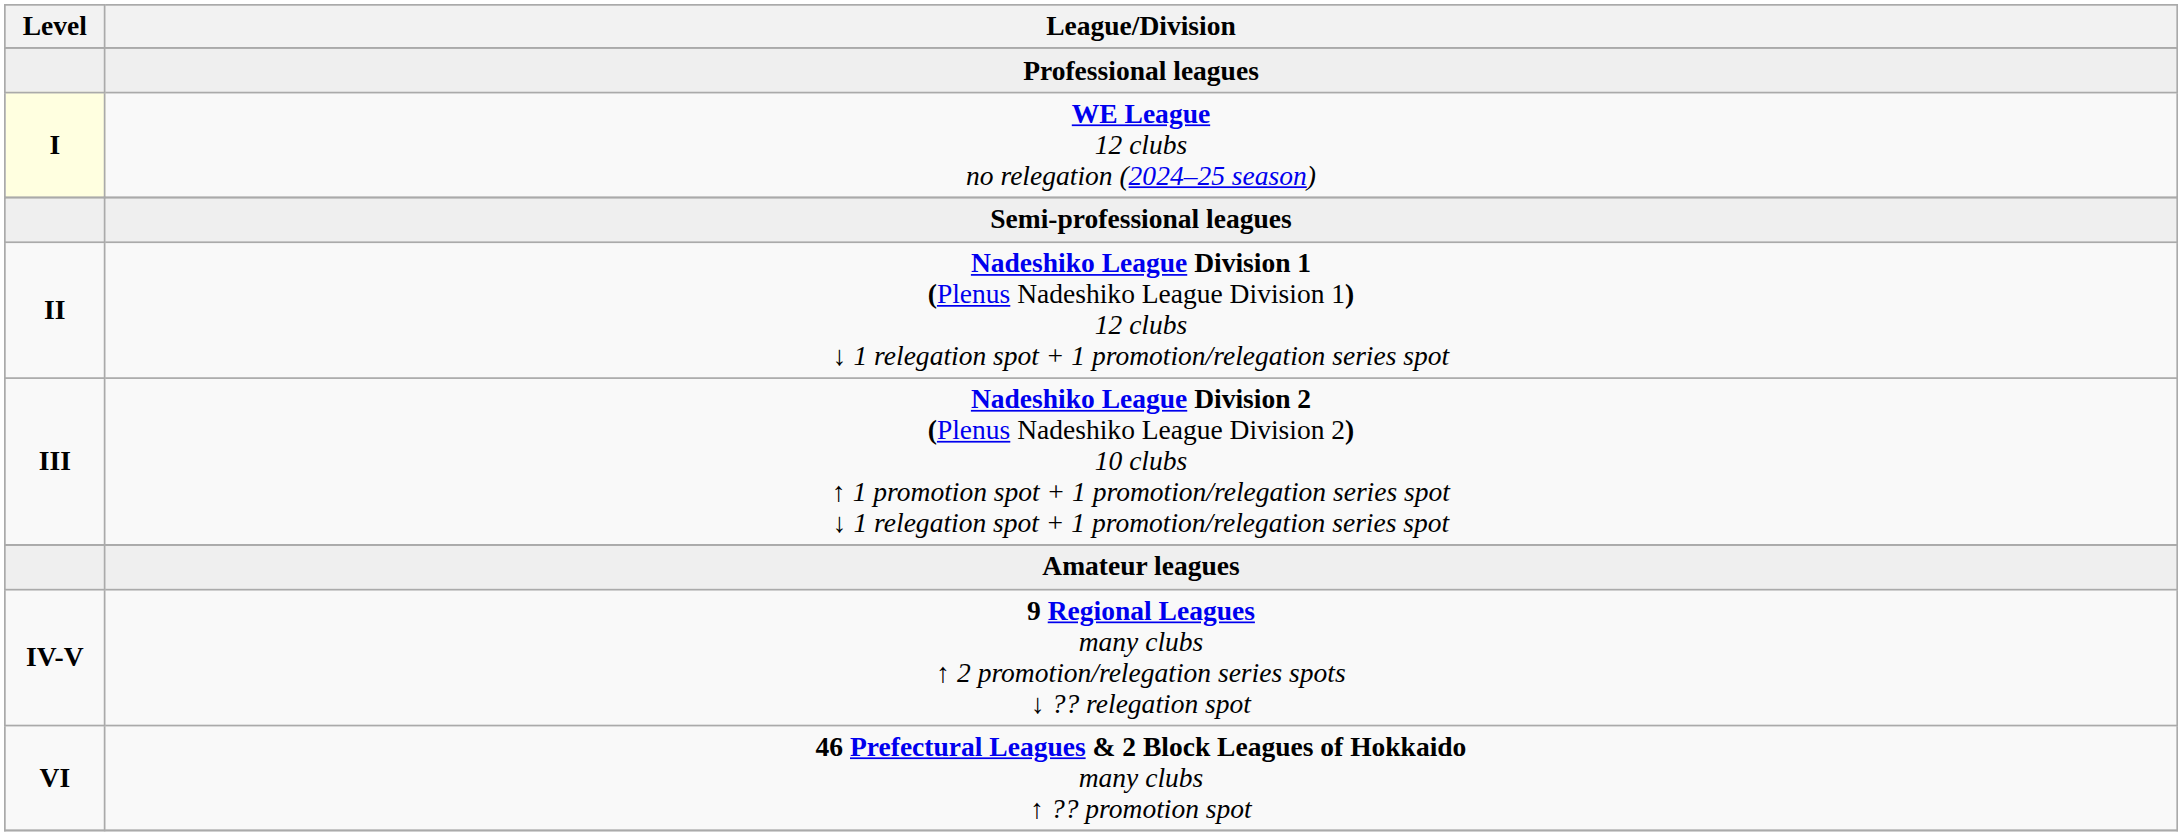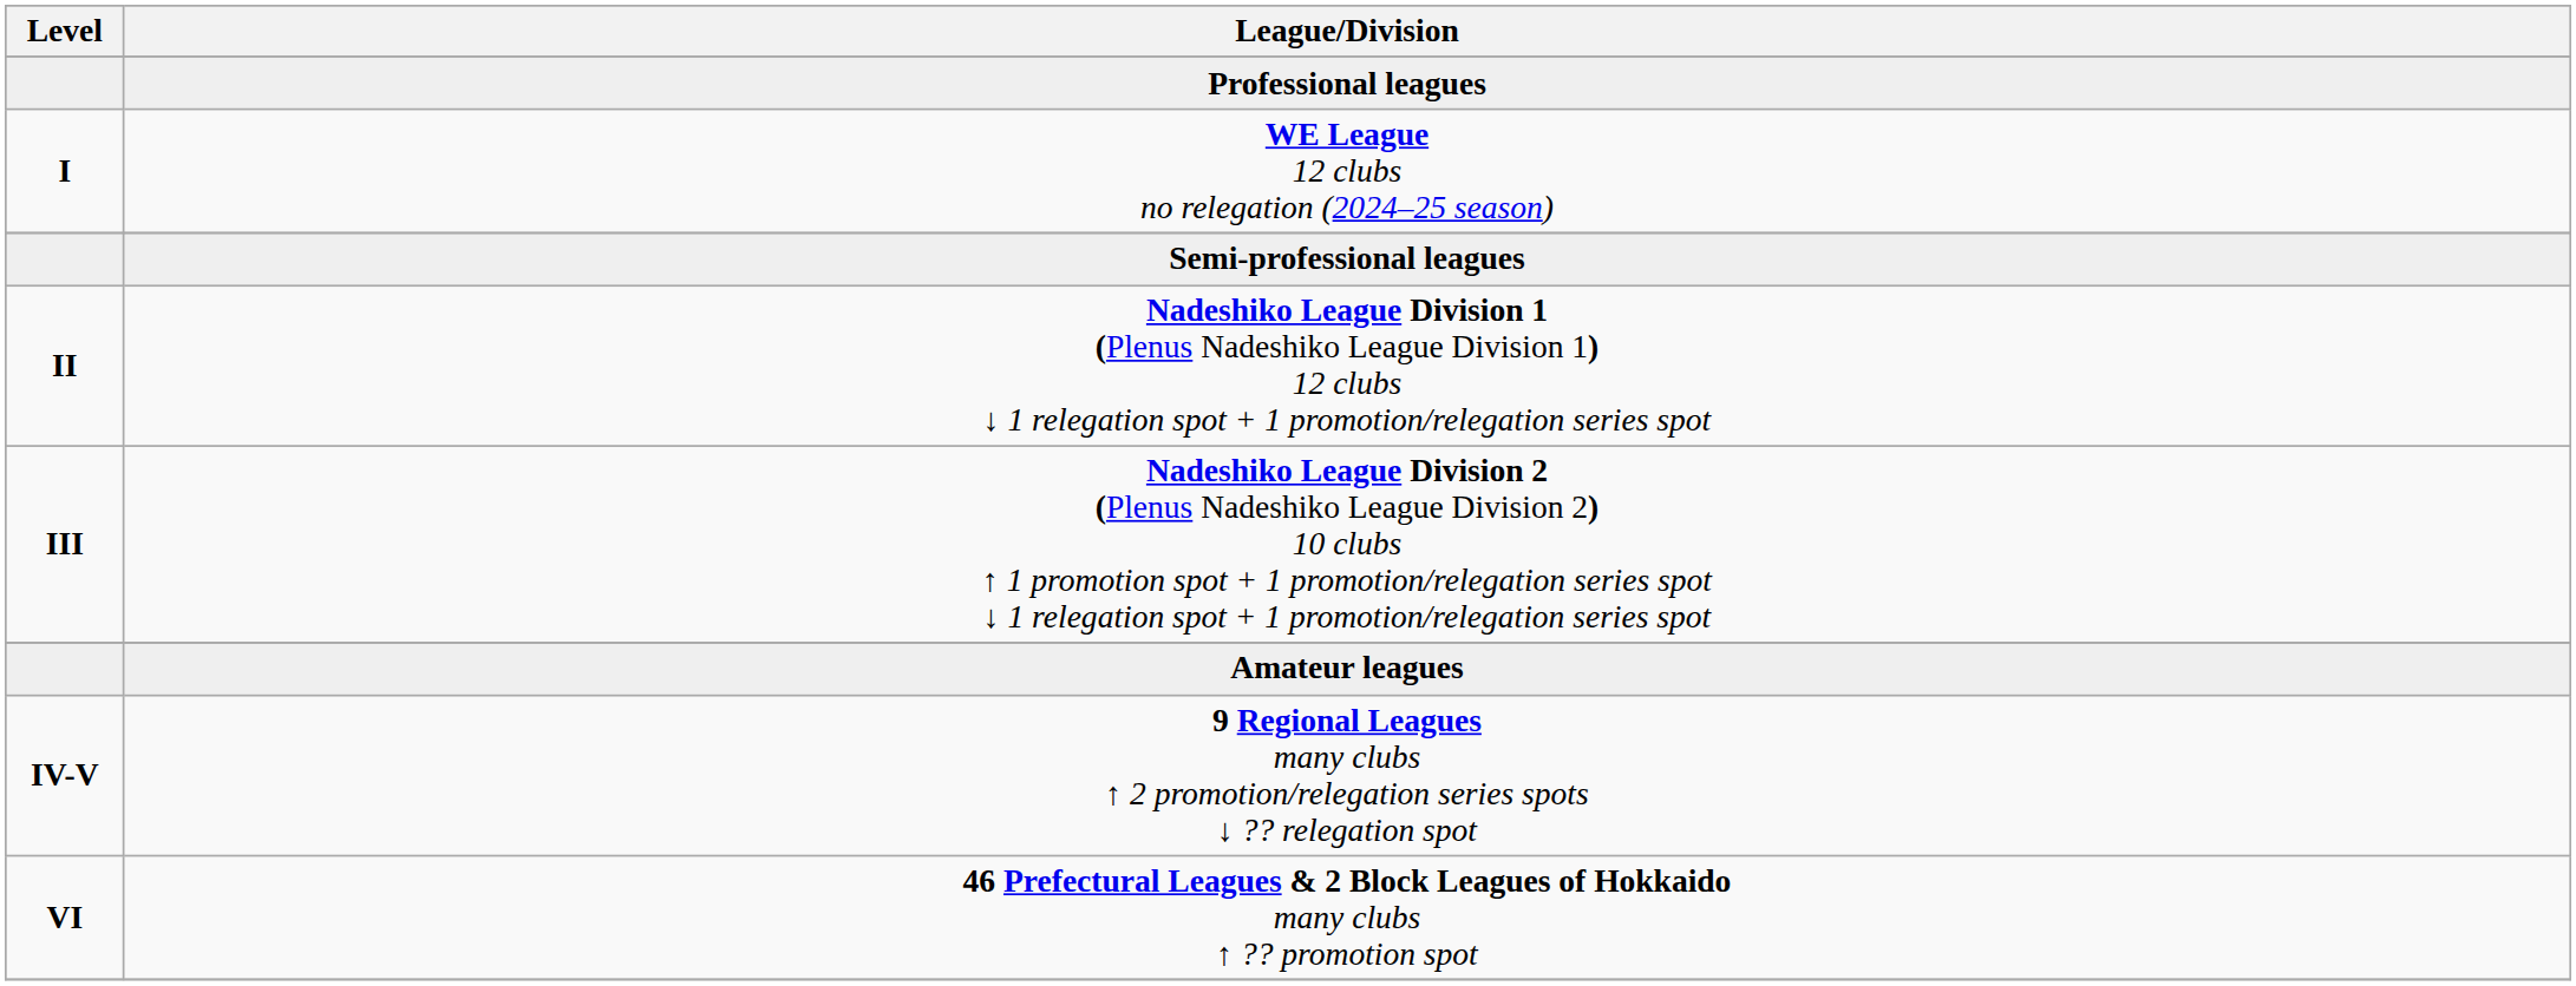WE League 12 clubs no relegation (2024–25 season) | Level: lightyellow background -> no background
